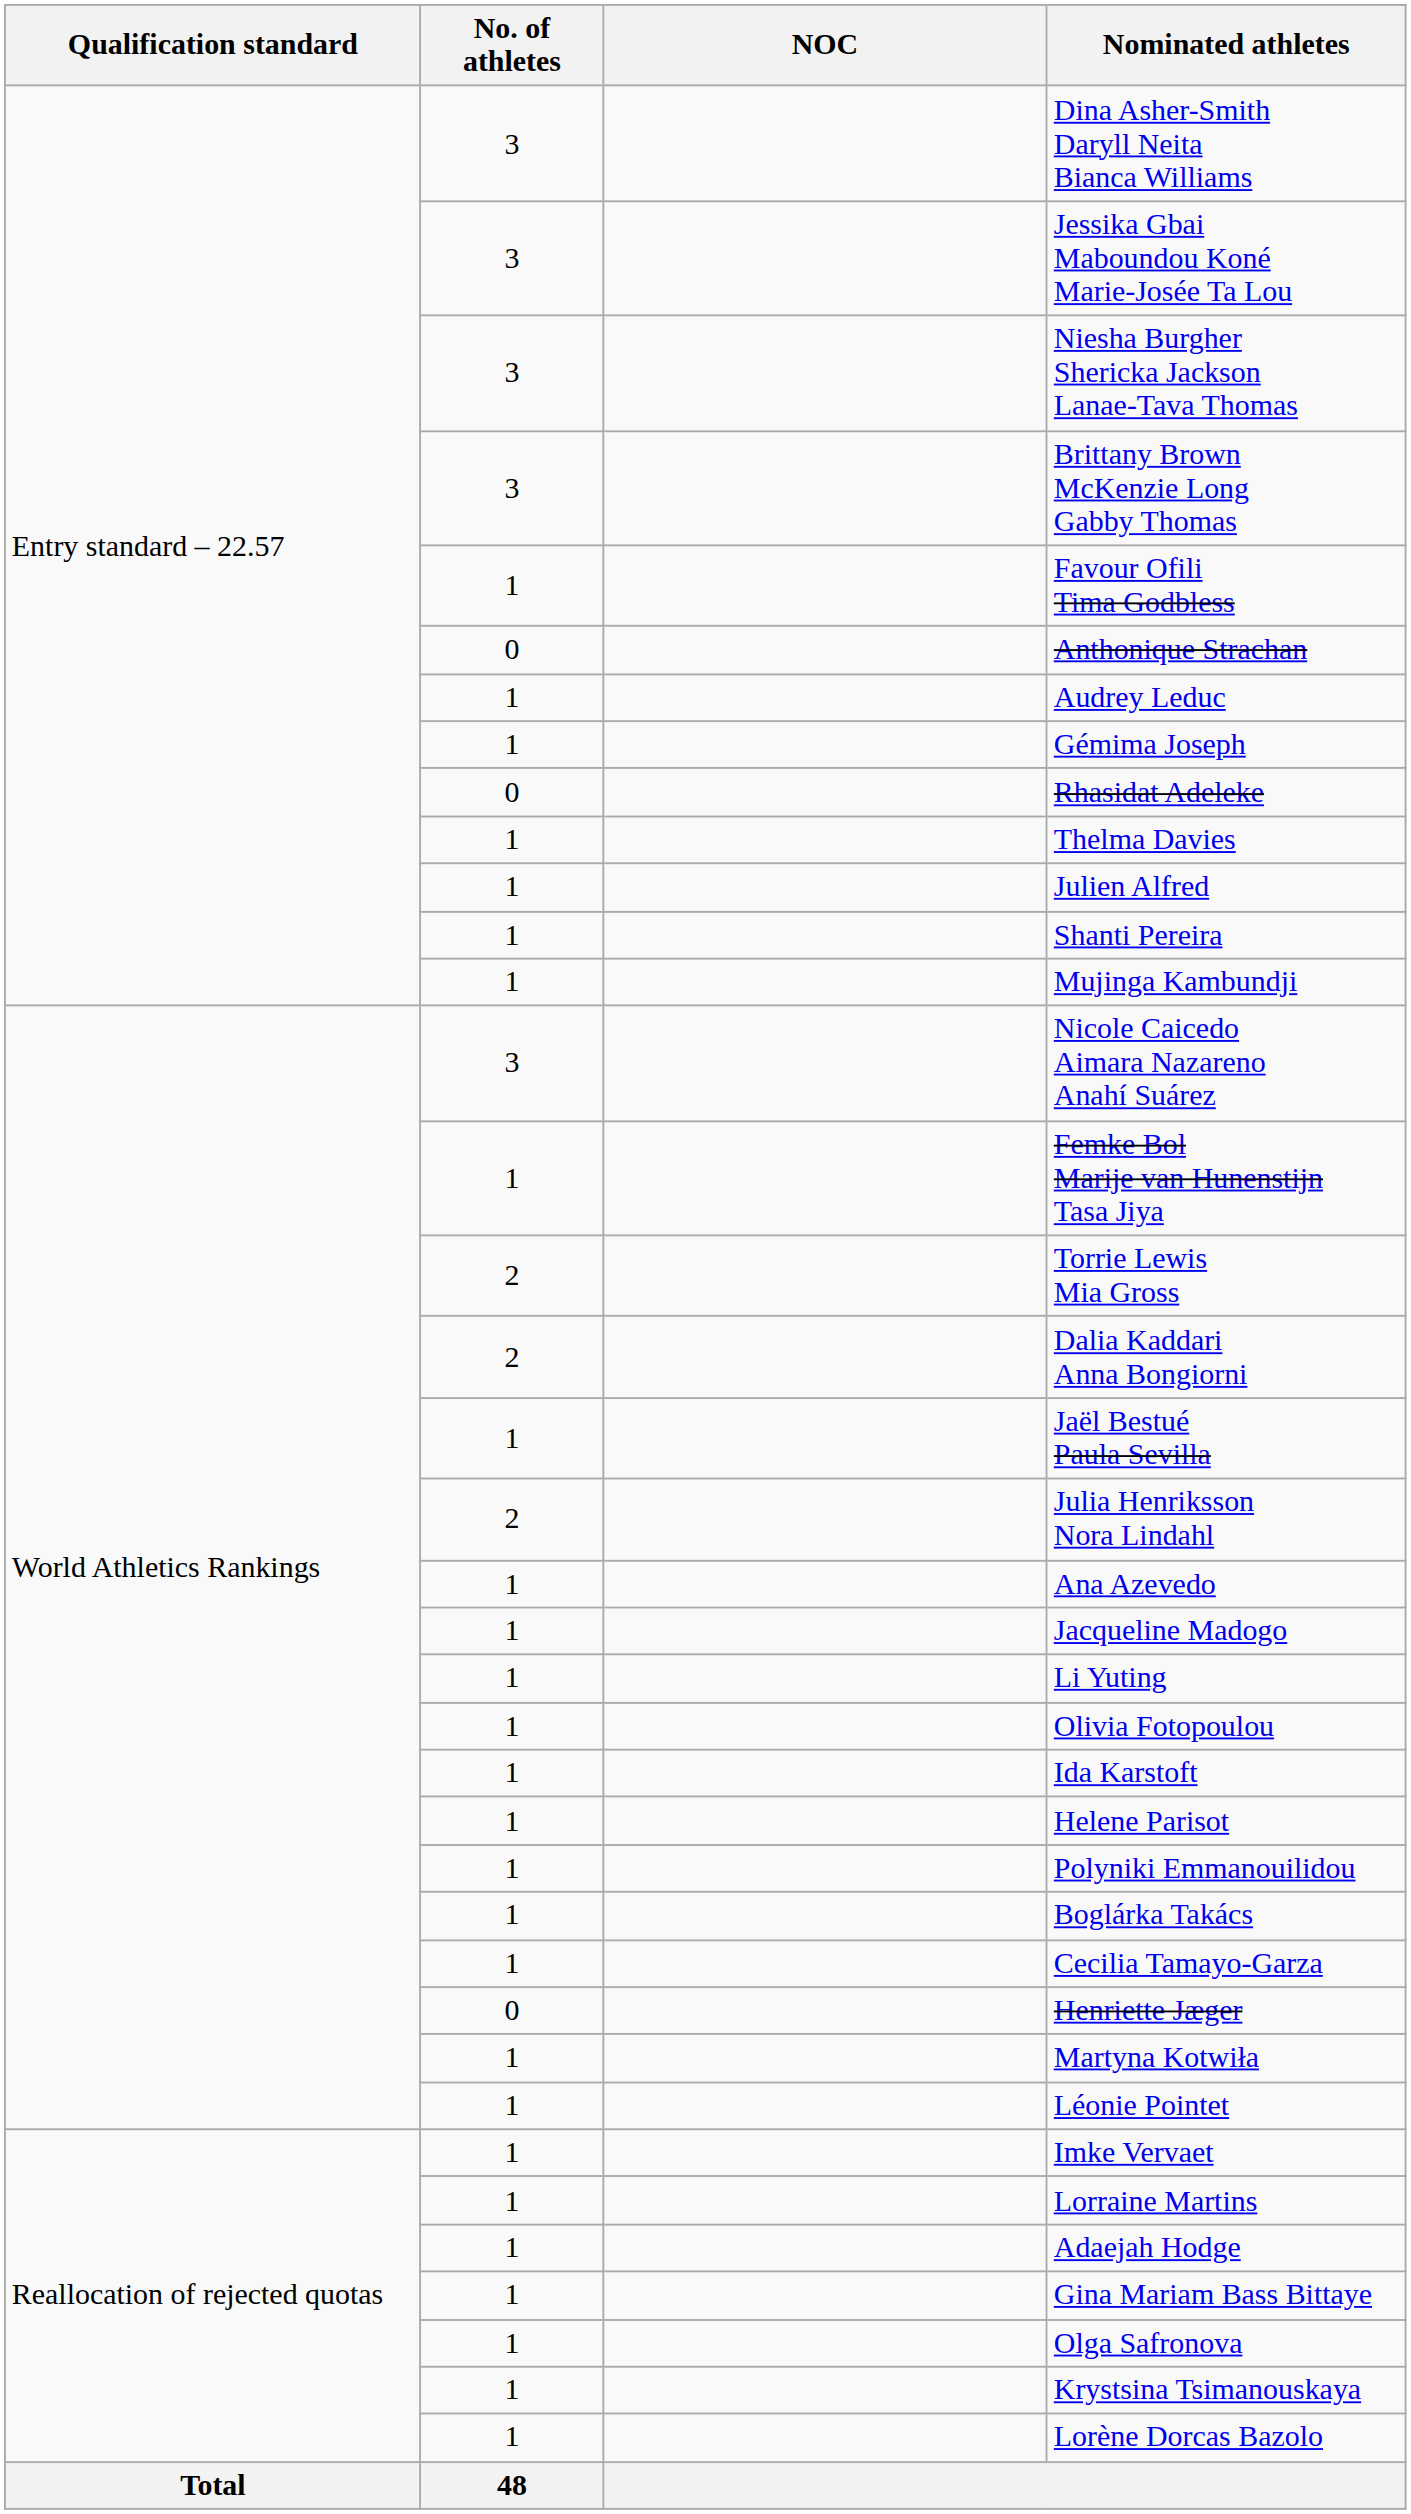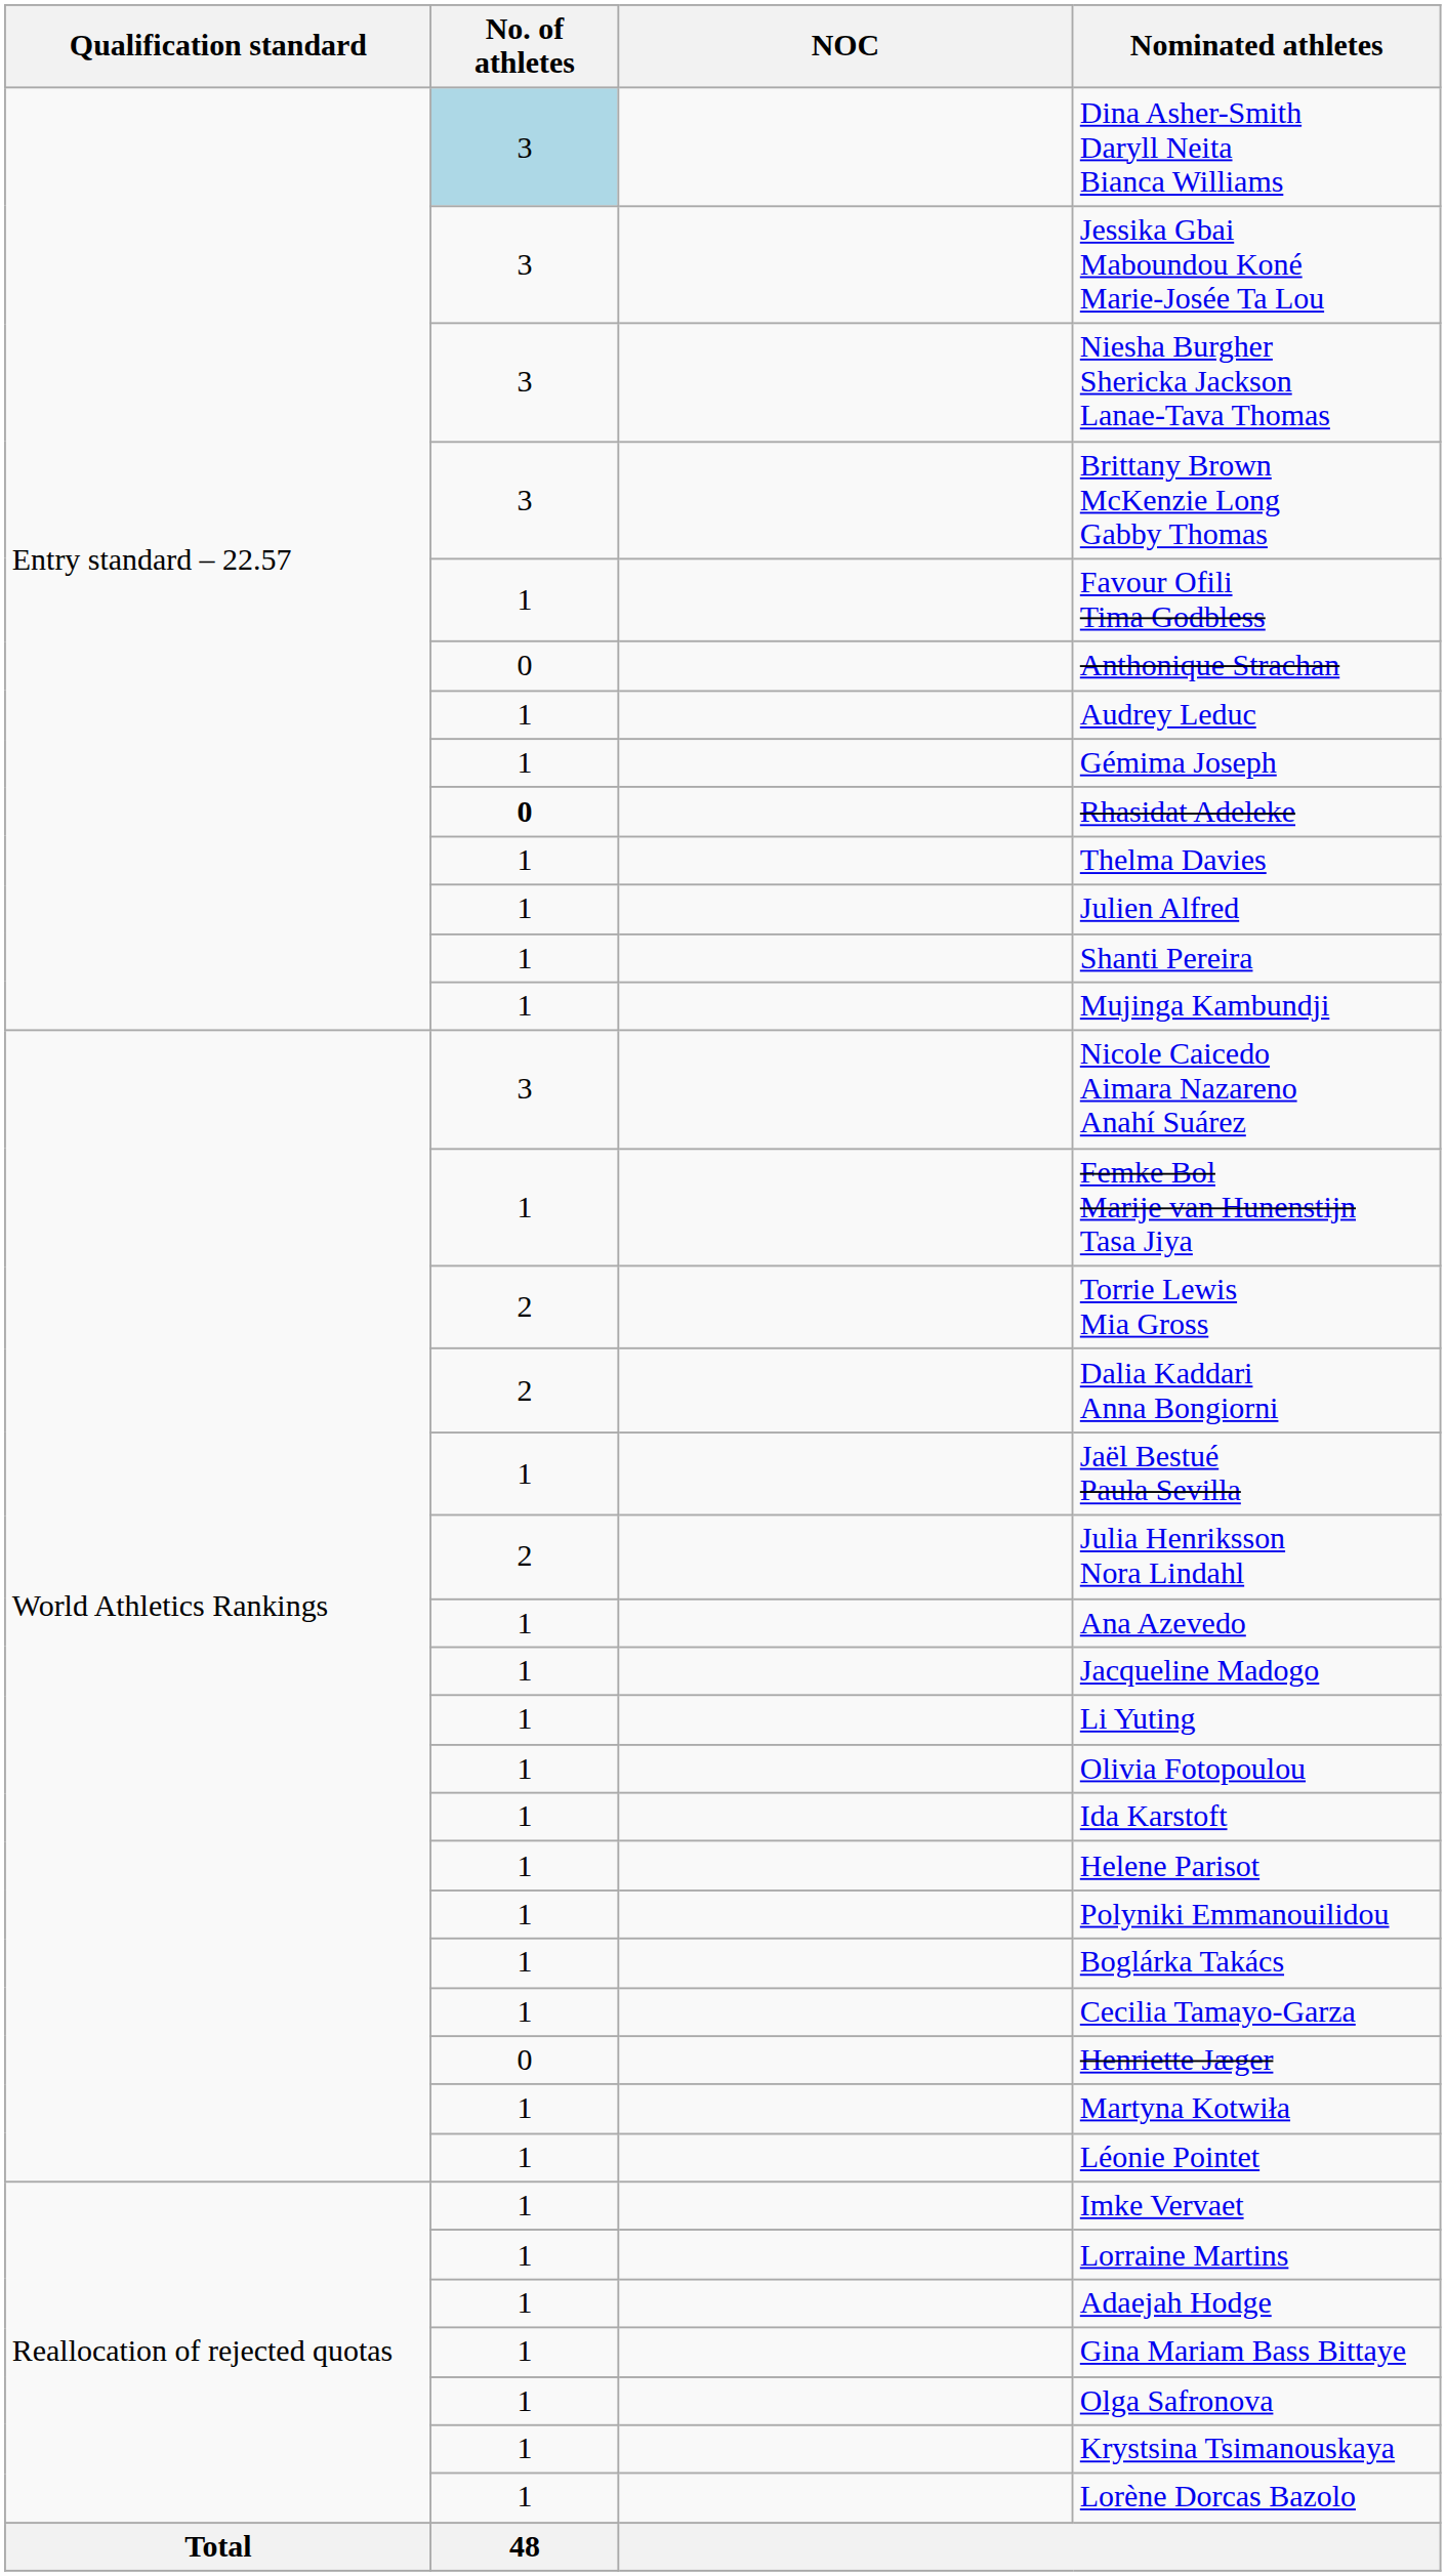Dina Asher-Smith Daryll Neita Bianca Williams | No. of athletes: no background -> lightblue background
Rhasidat Adeleke | No. of athletes: normal -> bold
